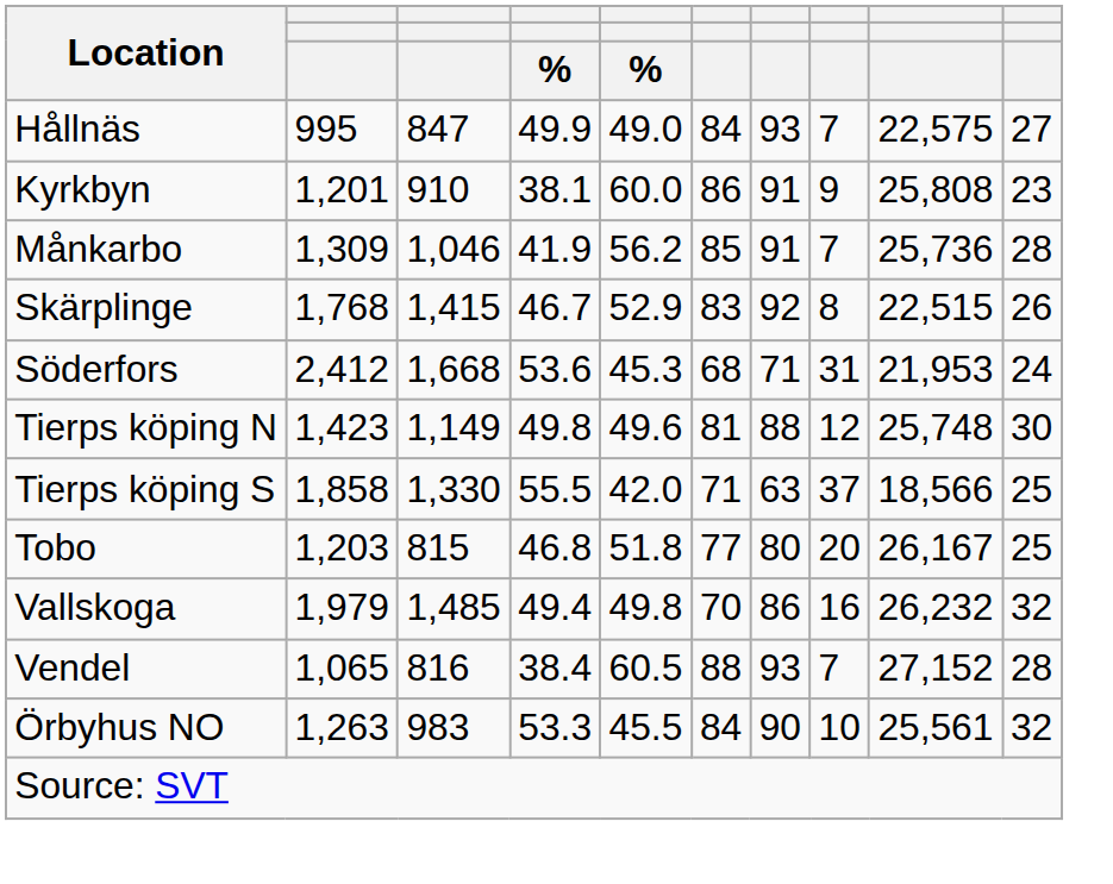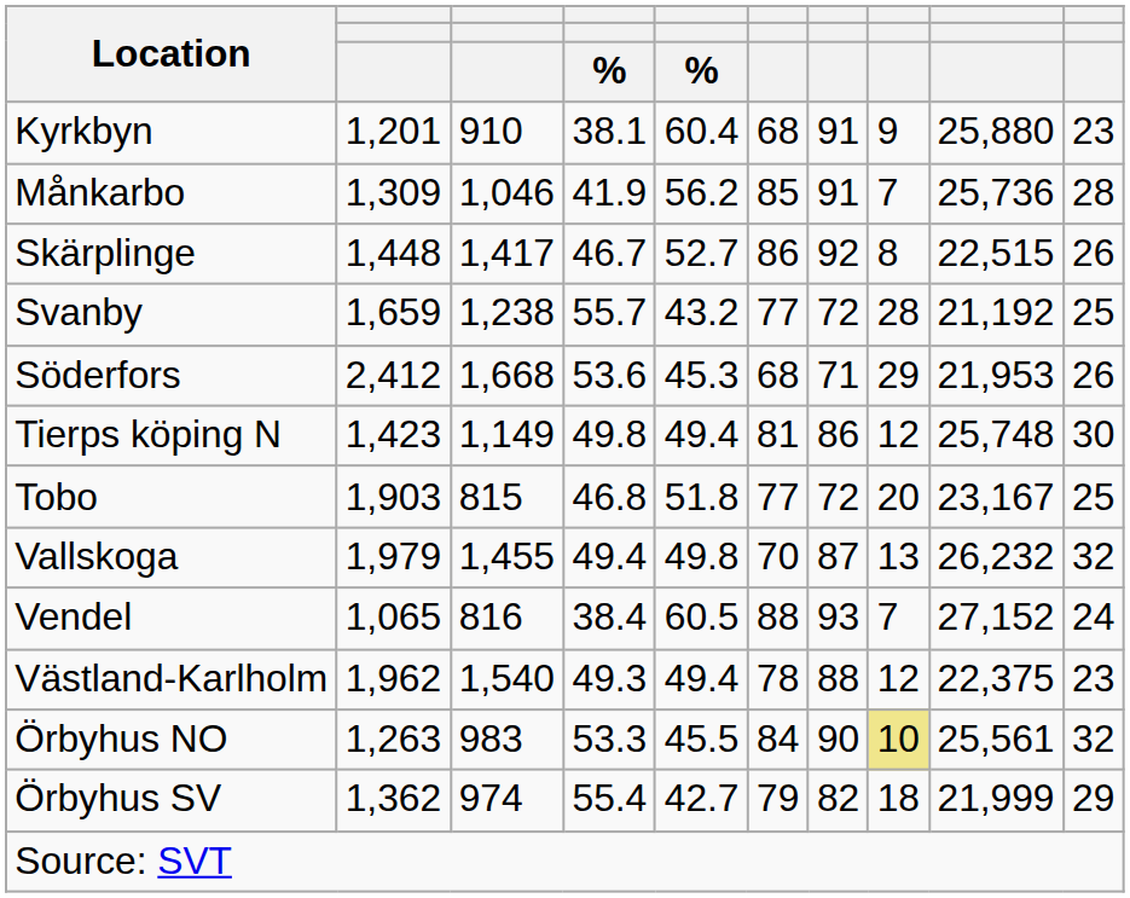- row: Hållnäs | 995 | 847 | 49.9 | 49.0 | 84 | 93 | 7 | 22,575 | 27
Kyrkbyn | column 5: 60.0 -> 60.4
Kyrkbyn | column 6: 86 -> 68
Kyrkbyn | column 9: 25,808 -> 25,880
Skärplinge | column 2: 1,768 -> 1,448
Skärplinge | column 3: 1,415 -> 1,417
Skärplinge | column 5: 52.9 -> 52.7
Skärplinge | column 6: 83 -> 86
+ row: Svanby | 1,659 | 1,238 | 55.7 | 43.2 | 77 | 72 | 28 | 21,192 | 25
Söderfors | column 8: 31 -> 29
Söderfors | column 10: 24 -> 26
Tierps köping N | column 5: 49.6 -> 49.4
Tierps köping N | column 7: 88 -> 86
- row: Tierps köping S | 1,858 | 1,330 | 55.5 | 42.0 | 71 | 63 | 37 | 18,566 | 25
Tobo | column 2: 1,203 -> 1,903
Tobo | column 7: 80 -> 72
Tobo | column 9: 26,167 -> 23,167
Vallskoga | column 3: 1,485 -> 1,455
Vallskoga | column 7: 86 -> 87
Vallskoga | column 8: 16 -> 13
Vendel | column 10: 28 -> 24
+ row: Västland-Karlholm | 1,962 | 1,540 | 49.3 | 49.4 | 78 | 88 | 12 | 22,375 | 23
Örbyhus NO | column 8: no background -> khaki background
+ row: Örbyhus SV | 1,362 | 974 | 55.4 | 42.7 | 79 | 82 | 18 | 21,999 | 29
